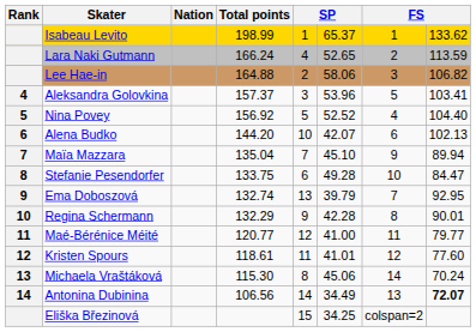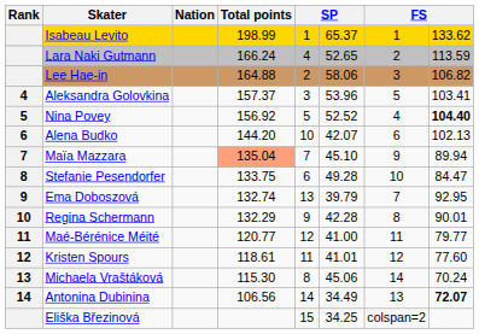Nina Povey | column 8: normal -> bold
Maïa Mazzara | Total points: no background -> lightsalmon background
